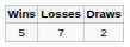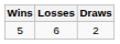row 2 | Losses: 7 -> 6
